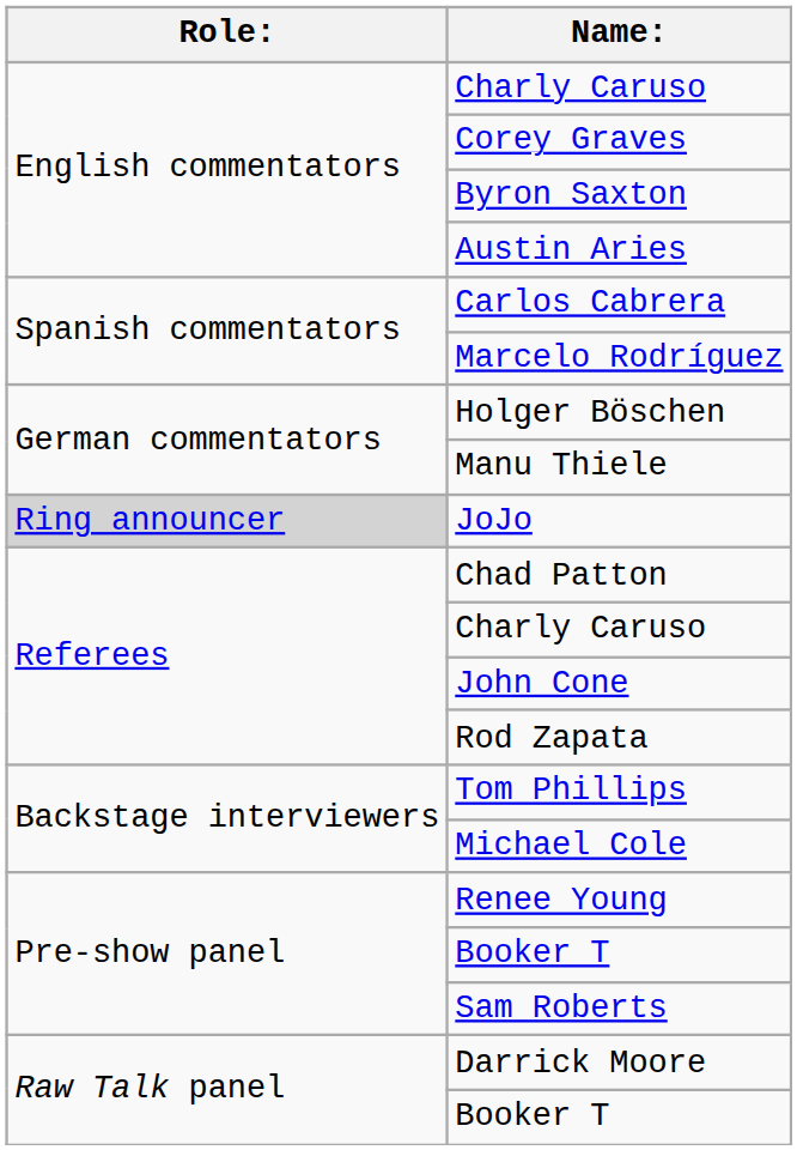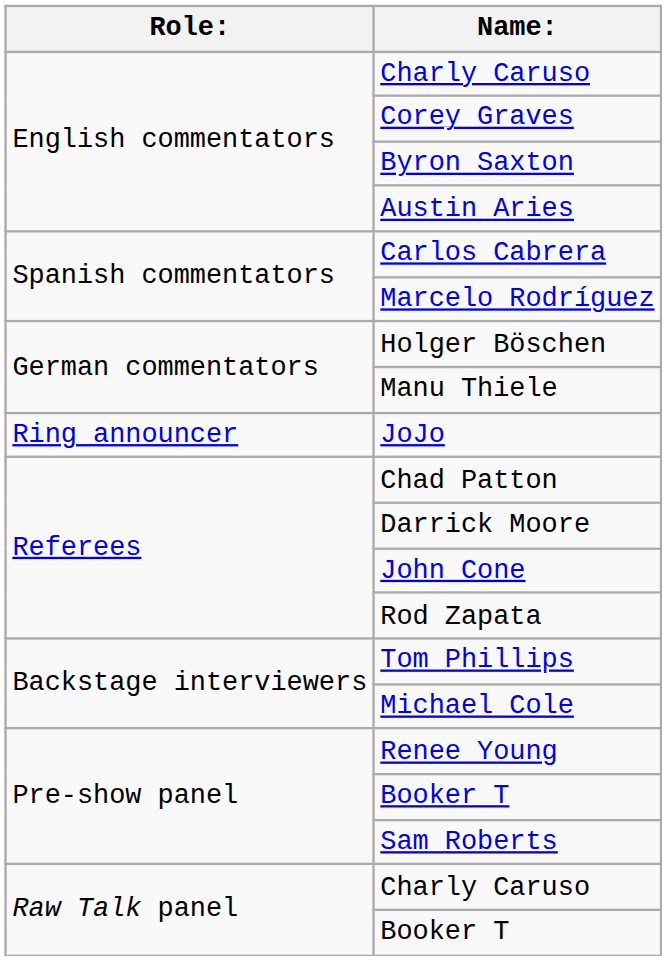row 10 | Role:: lightgrey background -> no background
row 12 | Name:: Charly Caruso -> Darrick Moore
row 20 | Name:: Darrick Moore -> Charly Caruso
